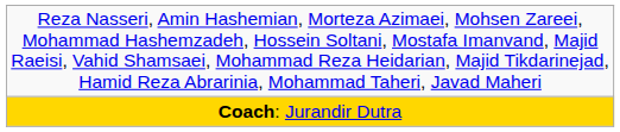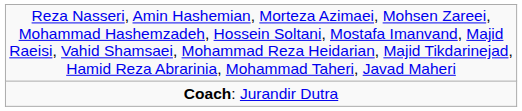row 2 | column 1: gold background -> no background
